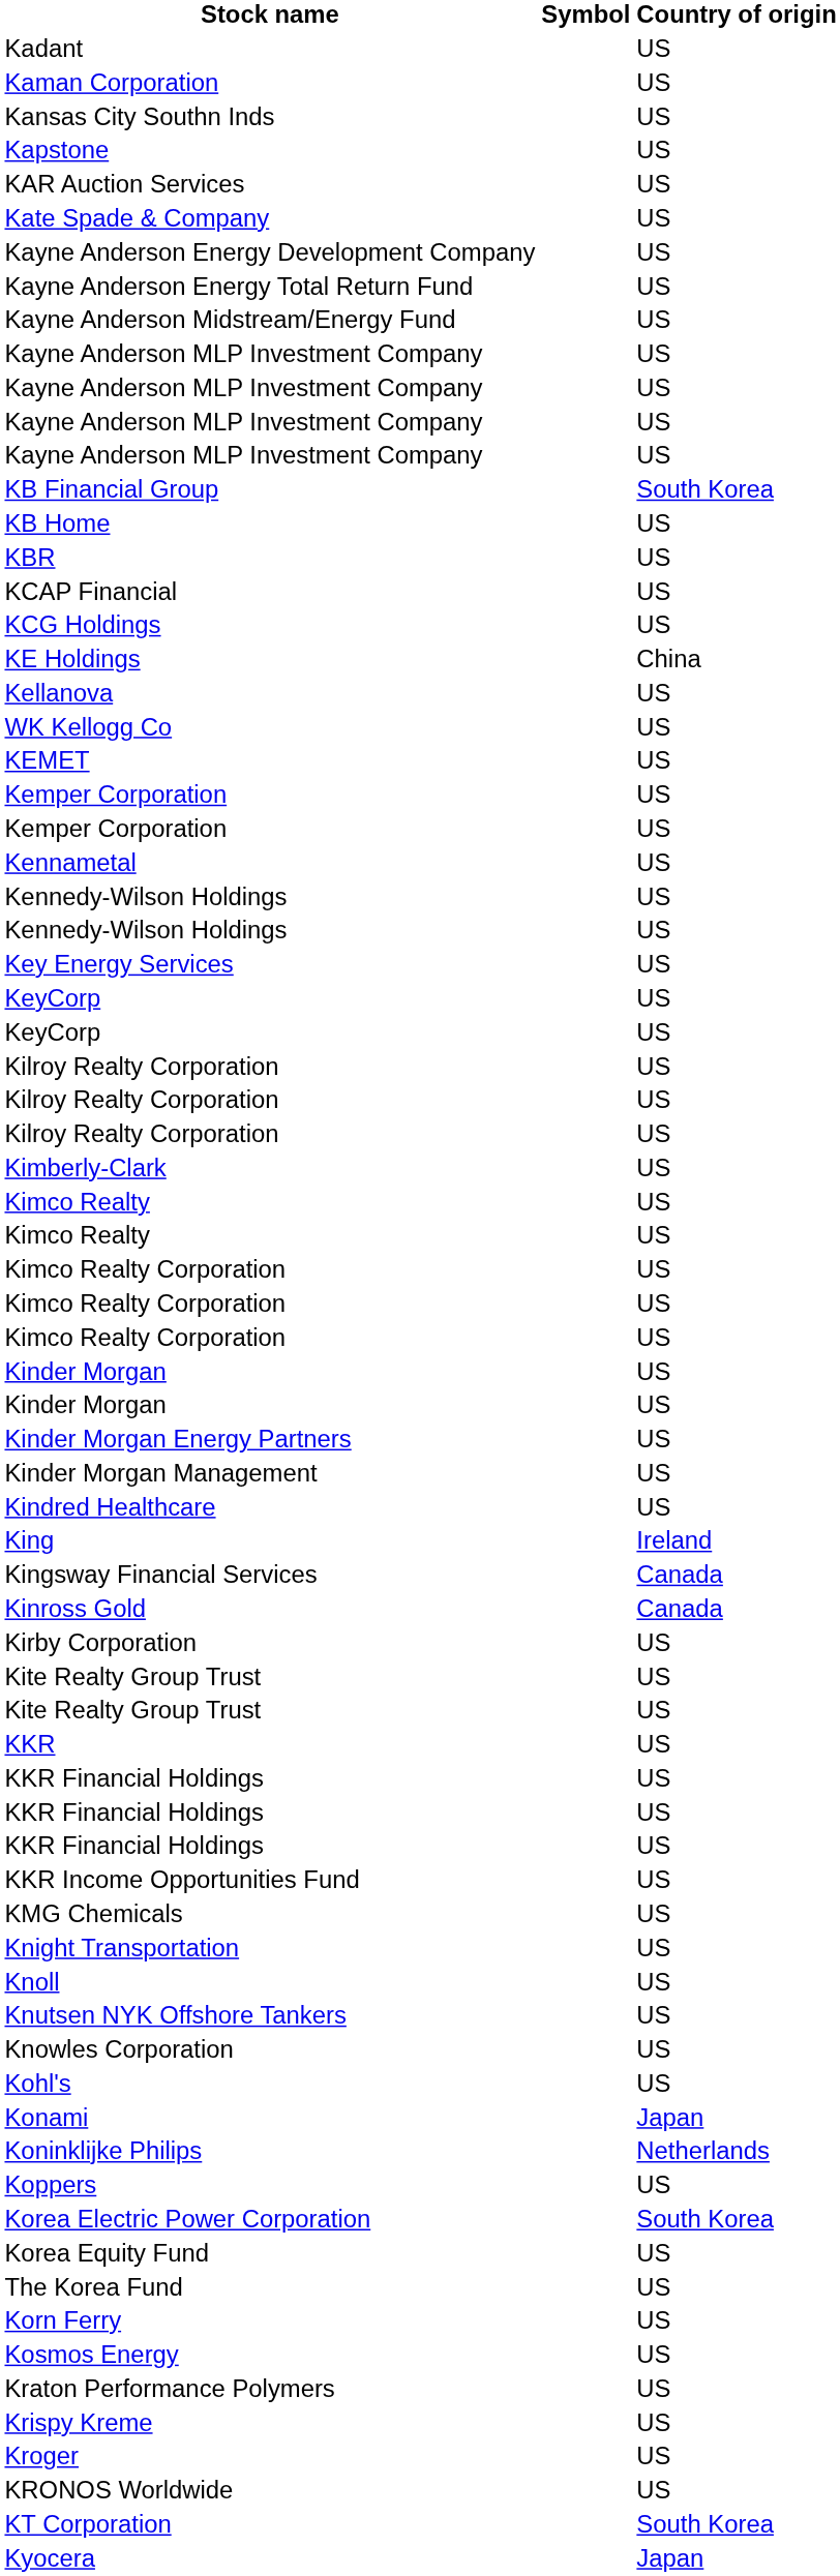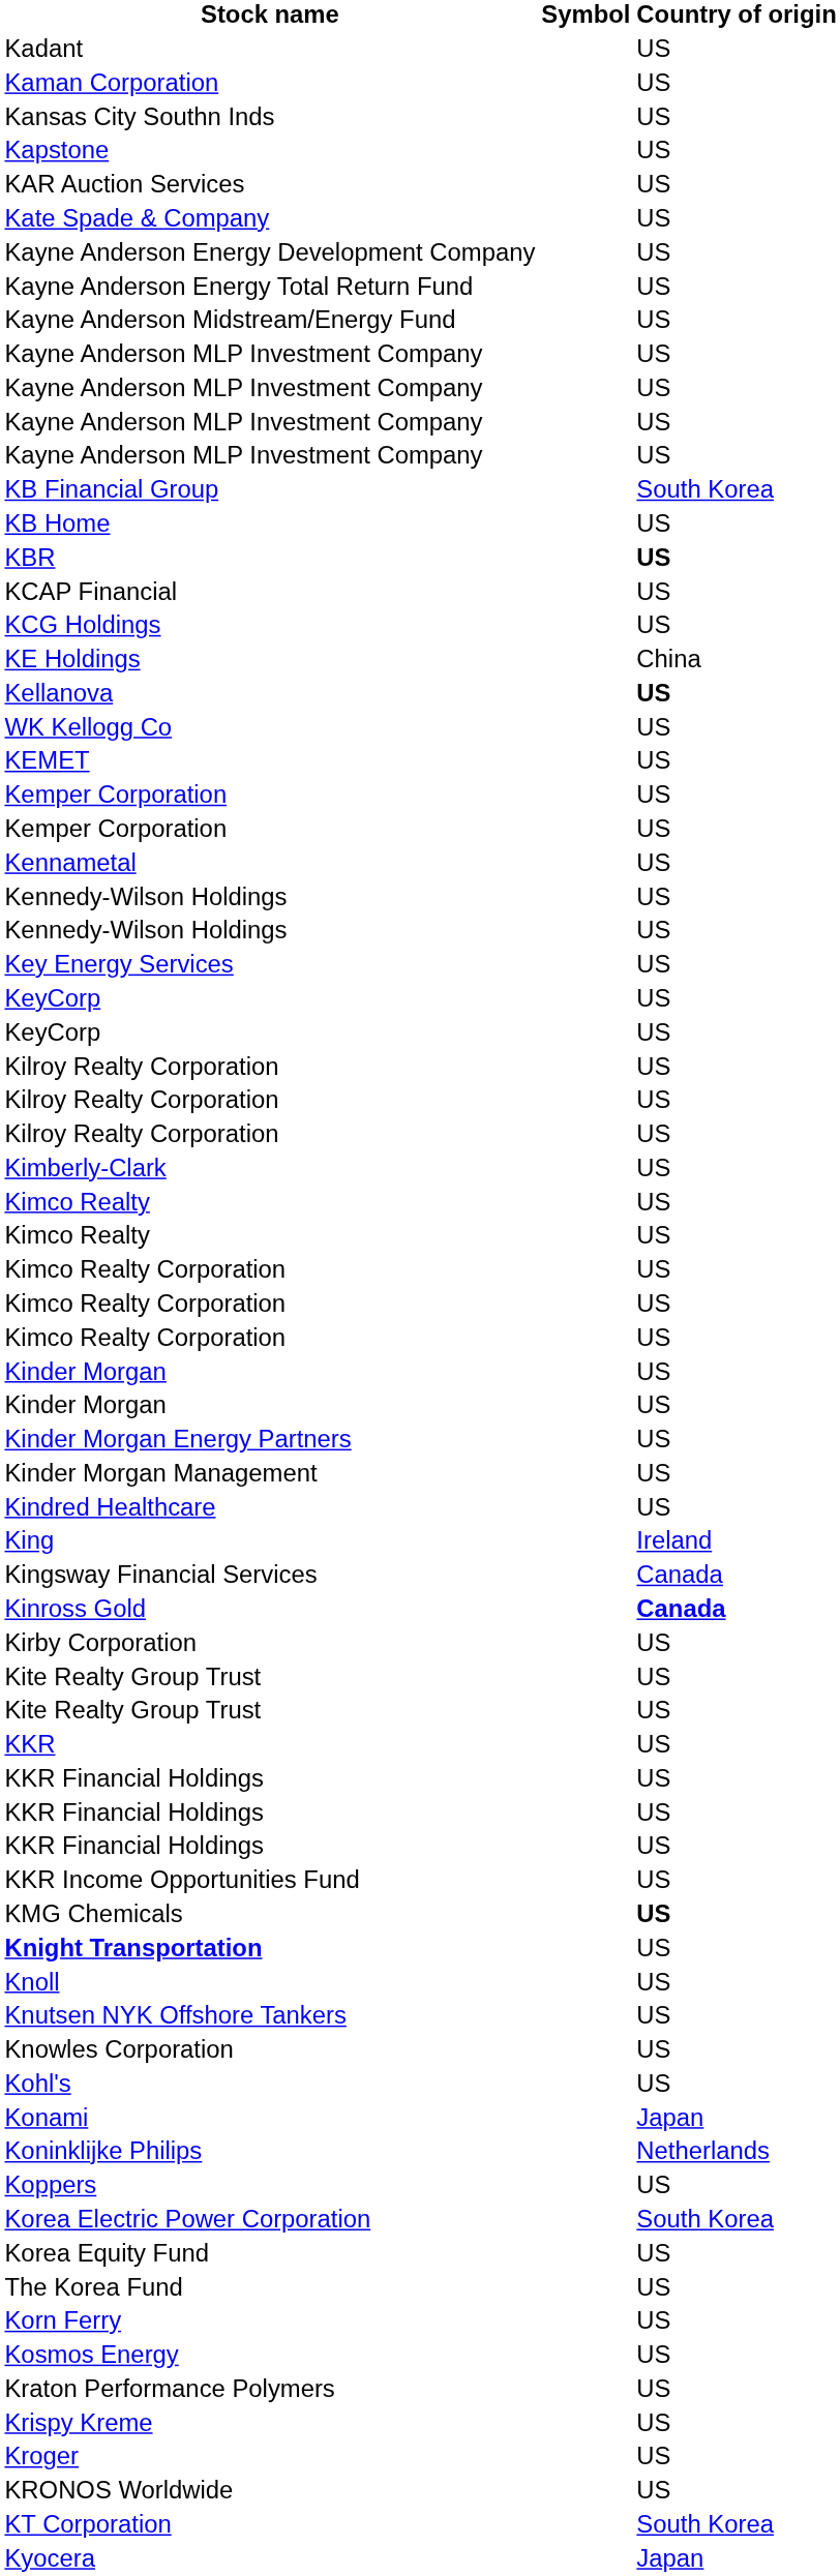KBR | Country of origin: normal -> bold
Kellanova | Country of origin: normal -> bold
Kinross Gold | Country of origin: normal -> bold
KMG Chemicals | Country of origin: normal -> bold
Knight Transportation | Stock name: normal -> bold
